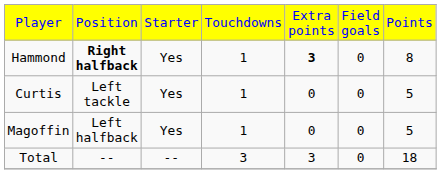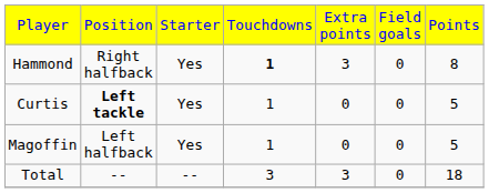Hammond | column 2: bold -> normal
Hammond | column 4: normal -> bold
Hammond | column 5: bold -> normal
Curtis | column 2: normal -> bold
